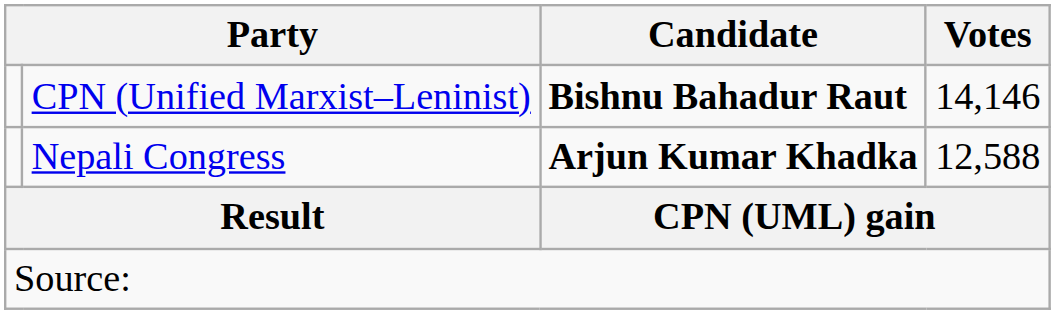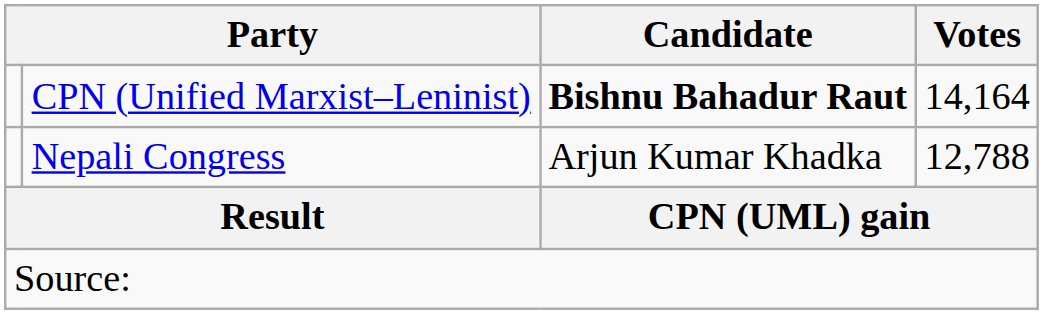CPN (Unified Marxist–Leninist) | Votes: 14,146 -> 14,164
Nepali Congress | Candidate: bold -> normal
Nepali Congress | Votes: 12,588 -> 12,788
